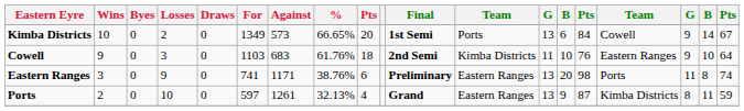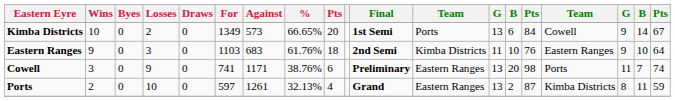row 3 | Eastern Eyre: Cowell -> Eastern Ranges
row 4 | Eastern Eyre: Eastern Ranges -> Cowell
row 4 | column 18: 8 -> 7
row 5 | column 14: 9 -> 2
